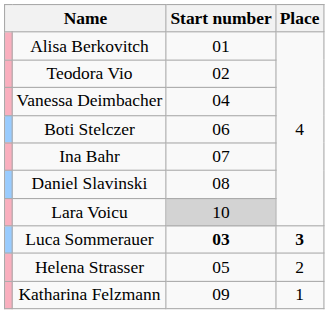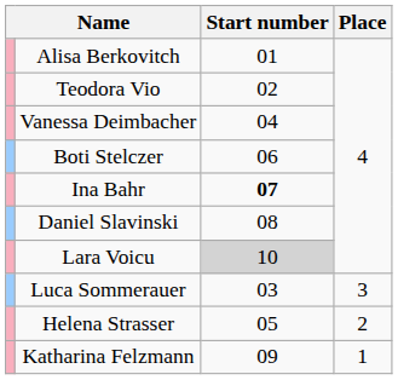Ina Bahr | Start number: normal -> bold
Luca Sommerauer | Start number: bold -> normal
Luca Sommerauer | Place: bold -> normal
